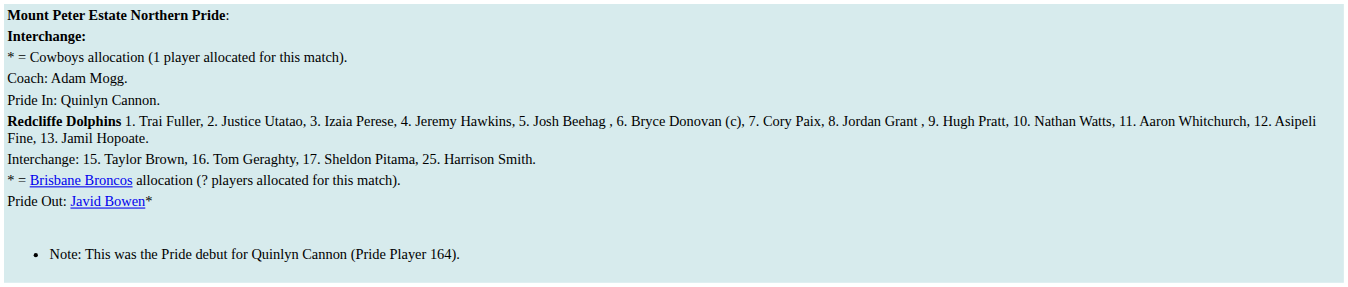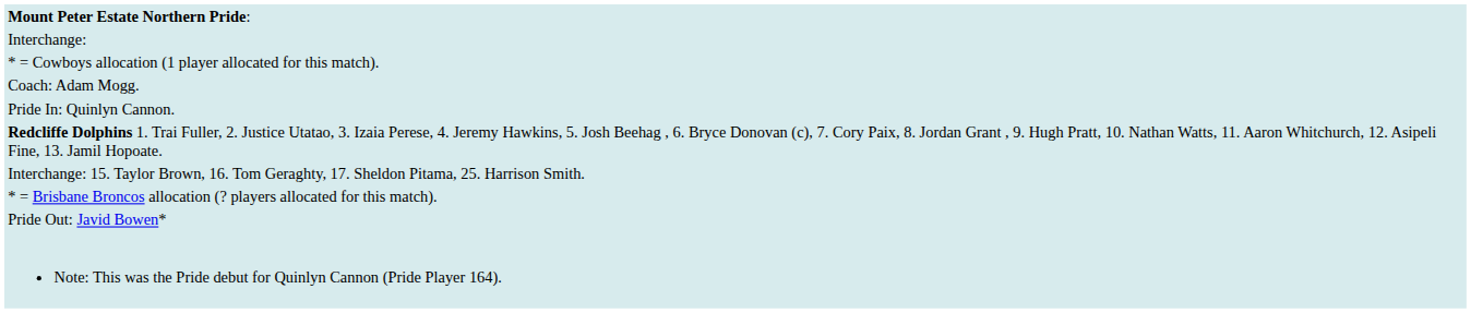row 2 | column 1: bold -> normal
